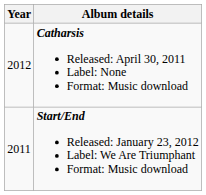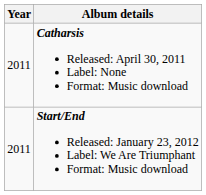row 2 | Year: 2012 -> 2011
